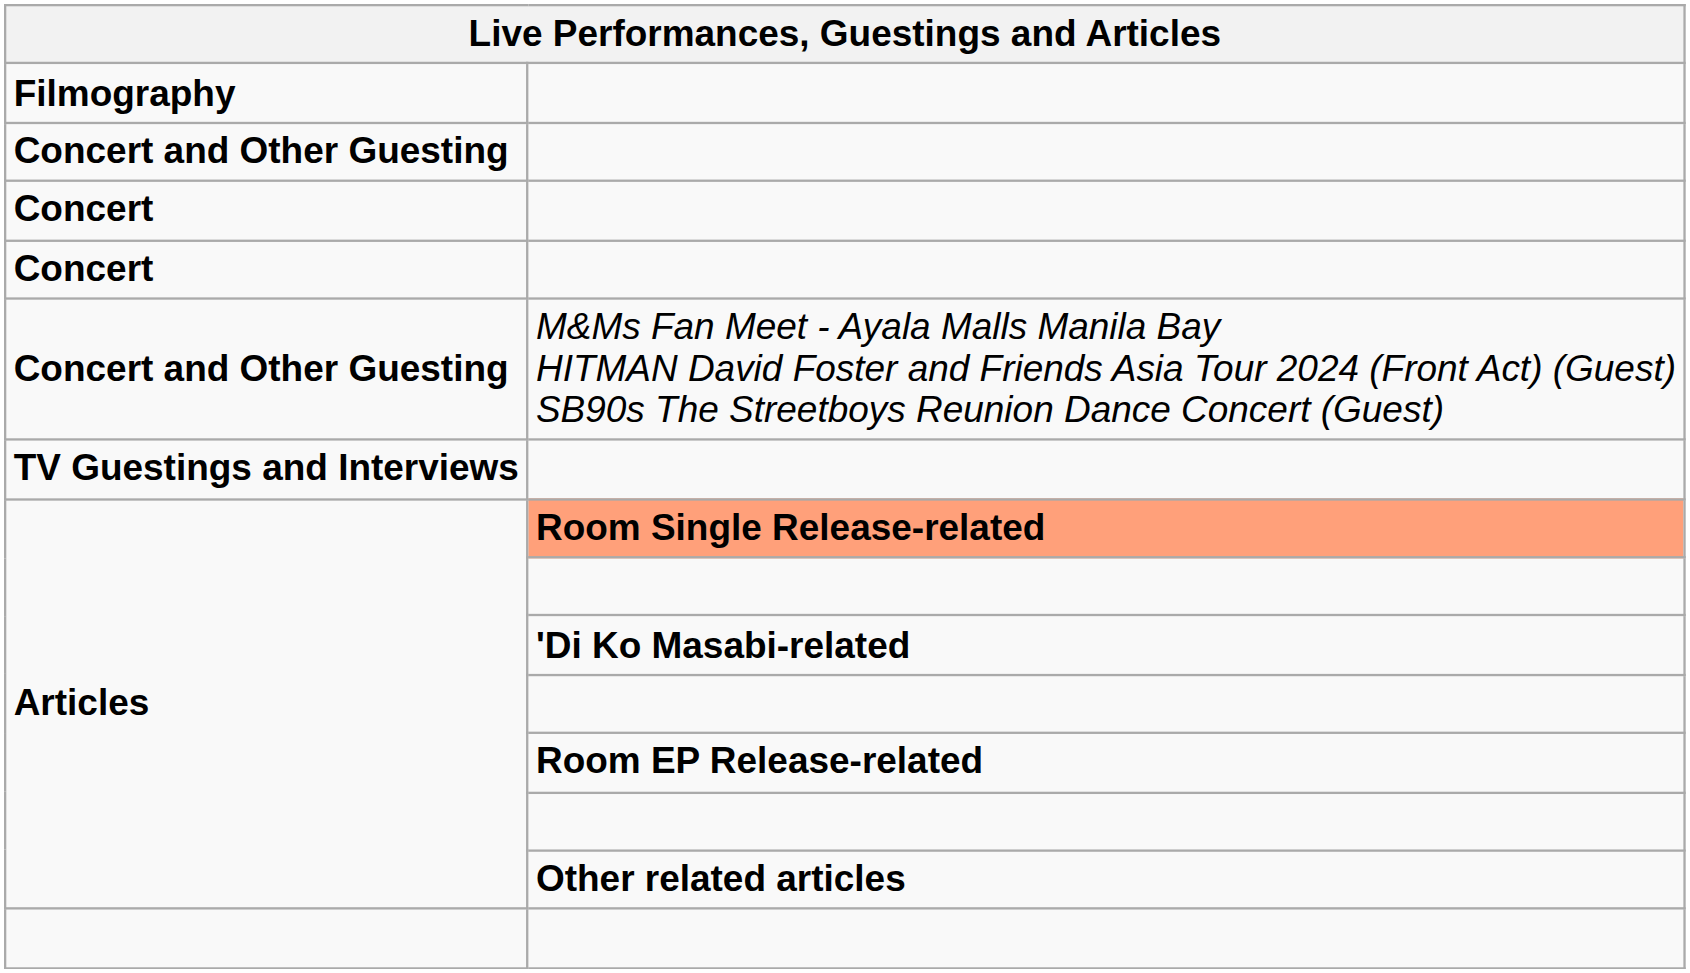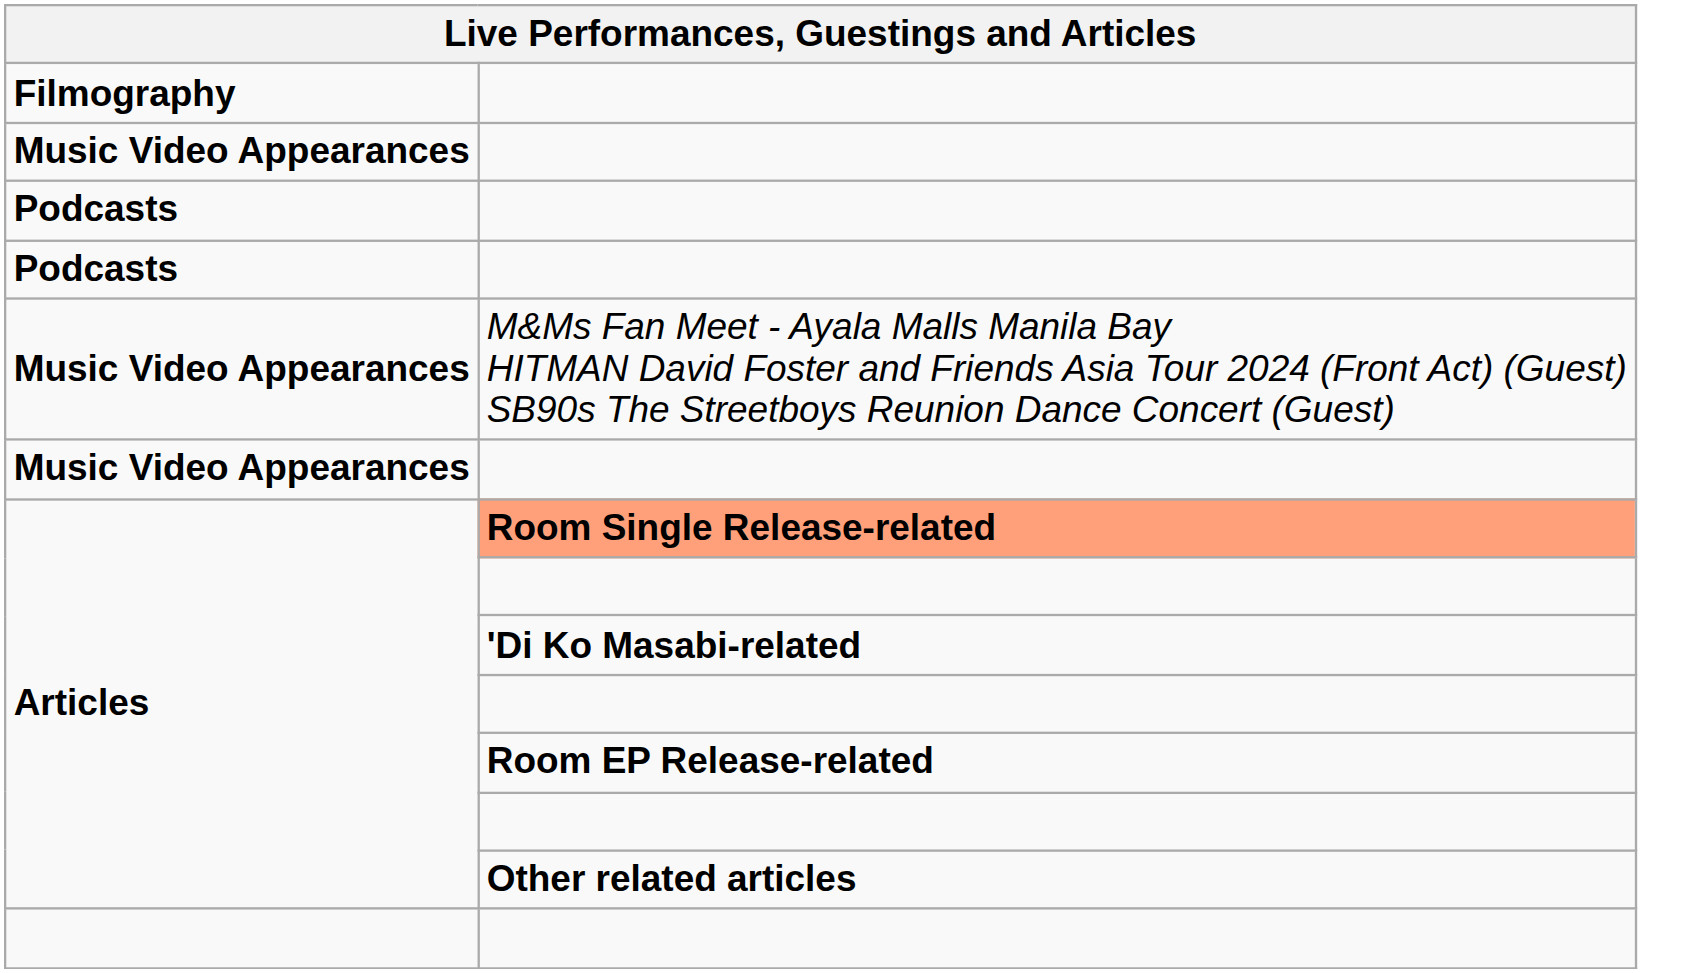row 3 | Filmography: Concert and Other Guesting -> Music Video Appearances
row 4 | Filmography: Concert -> Podcasts
row 5 | Filmography: Concert -> Podcasts
row 6 | Filmography: Concert and Other Guesting -> Music Video Appearances
row 7 | Filmography: TV Guestings and Interviews -> Music Video Appearances
